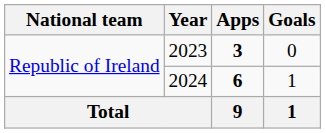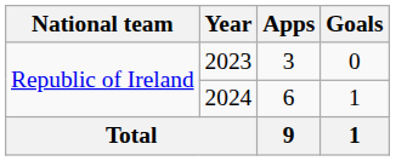2023 | Apps: bold -> normal
2024 | Apps: bold -> normal
